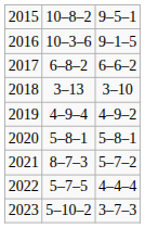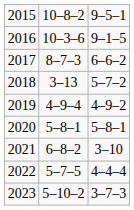2017 | column 2: 6–8–2 -> 8–7–3
2018 | column 3: 3–10 -> 5–7–2
2021 | column 2: 8–7–3 -> 6–8–2
2021 | column 3: 5–7–2 -> 3–10
